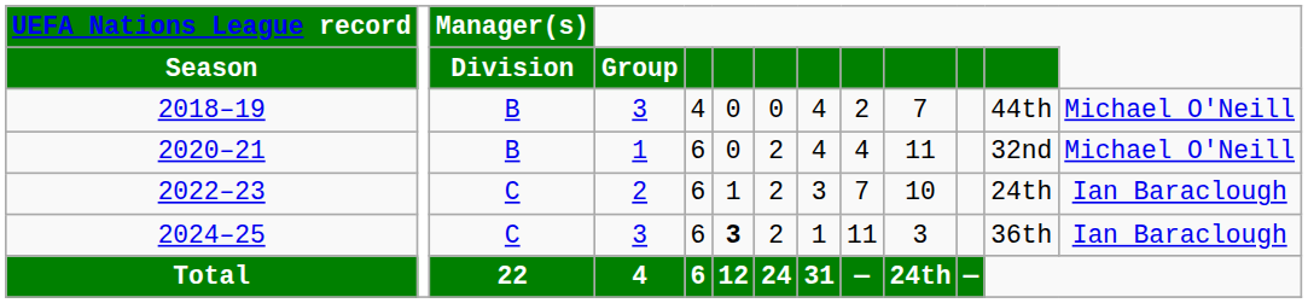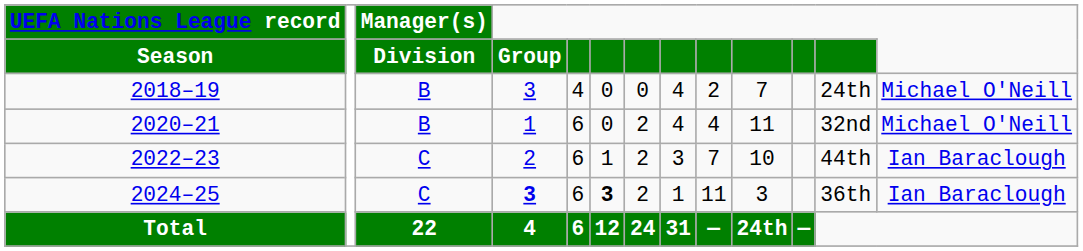2018–19 | column 12: 44th -> 24th
2022–23 | column 12: 24th -> 44th
2024–25 | Group: normal -> bold
